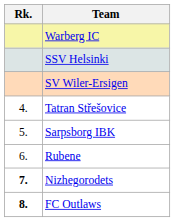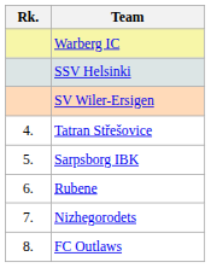Nizhegorodets | Rk.: bold -> normal
FC Outlaws | Rk.: bold -> normal
